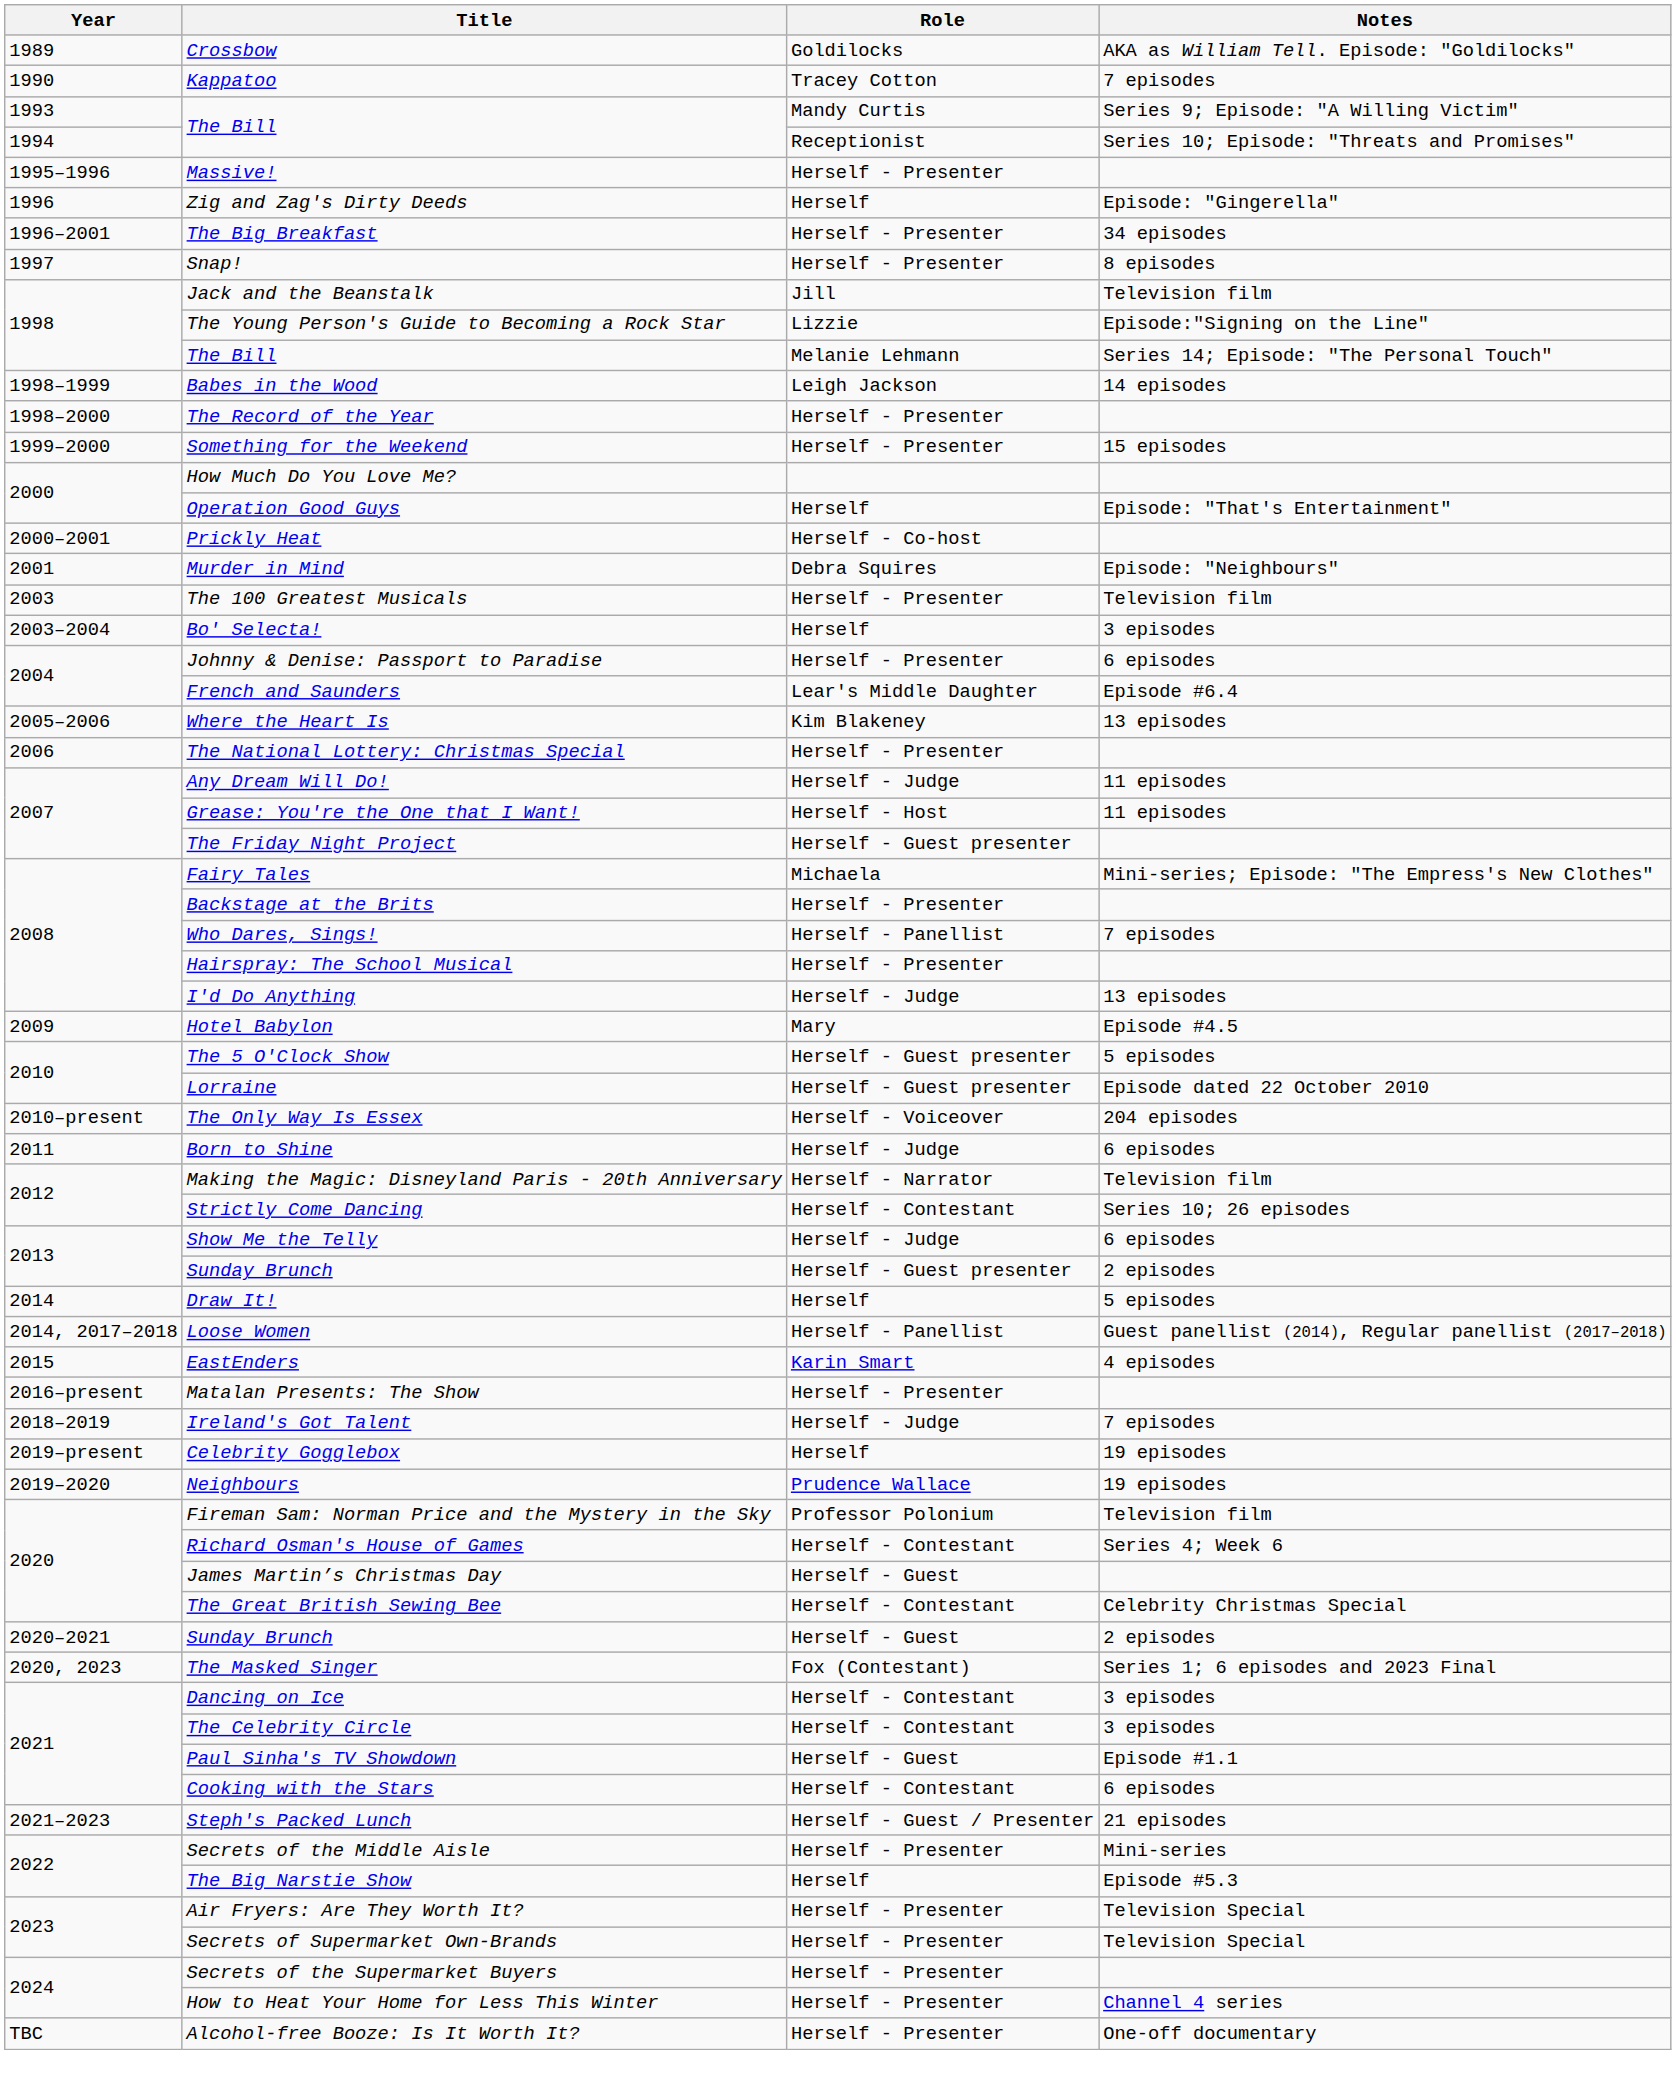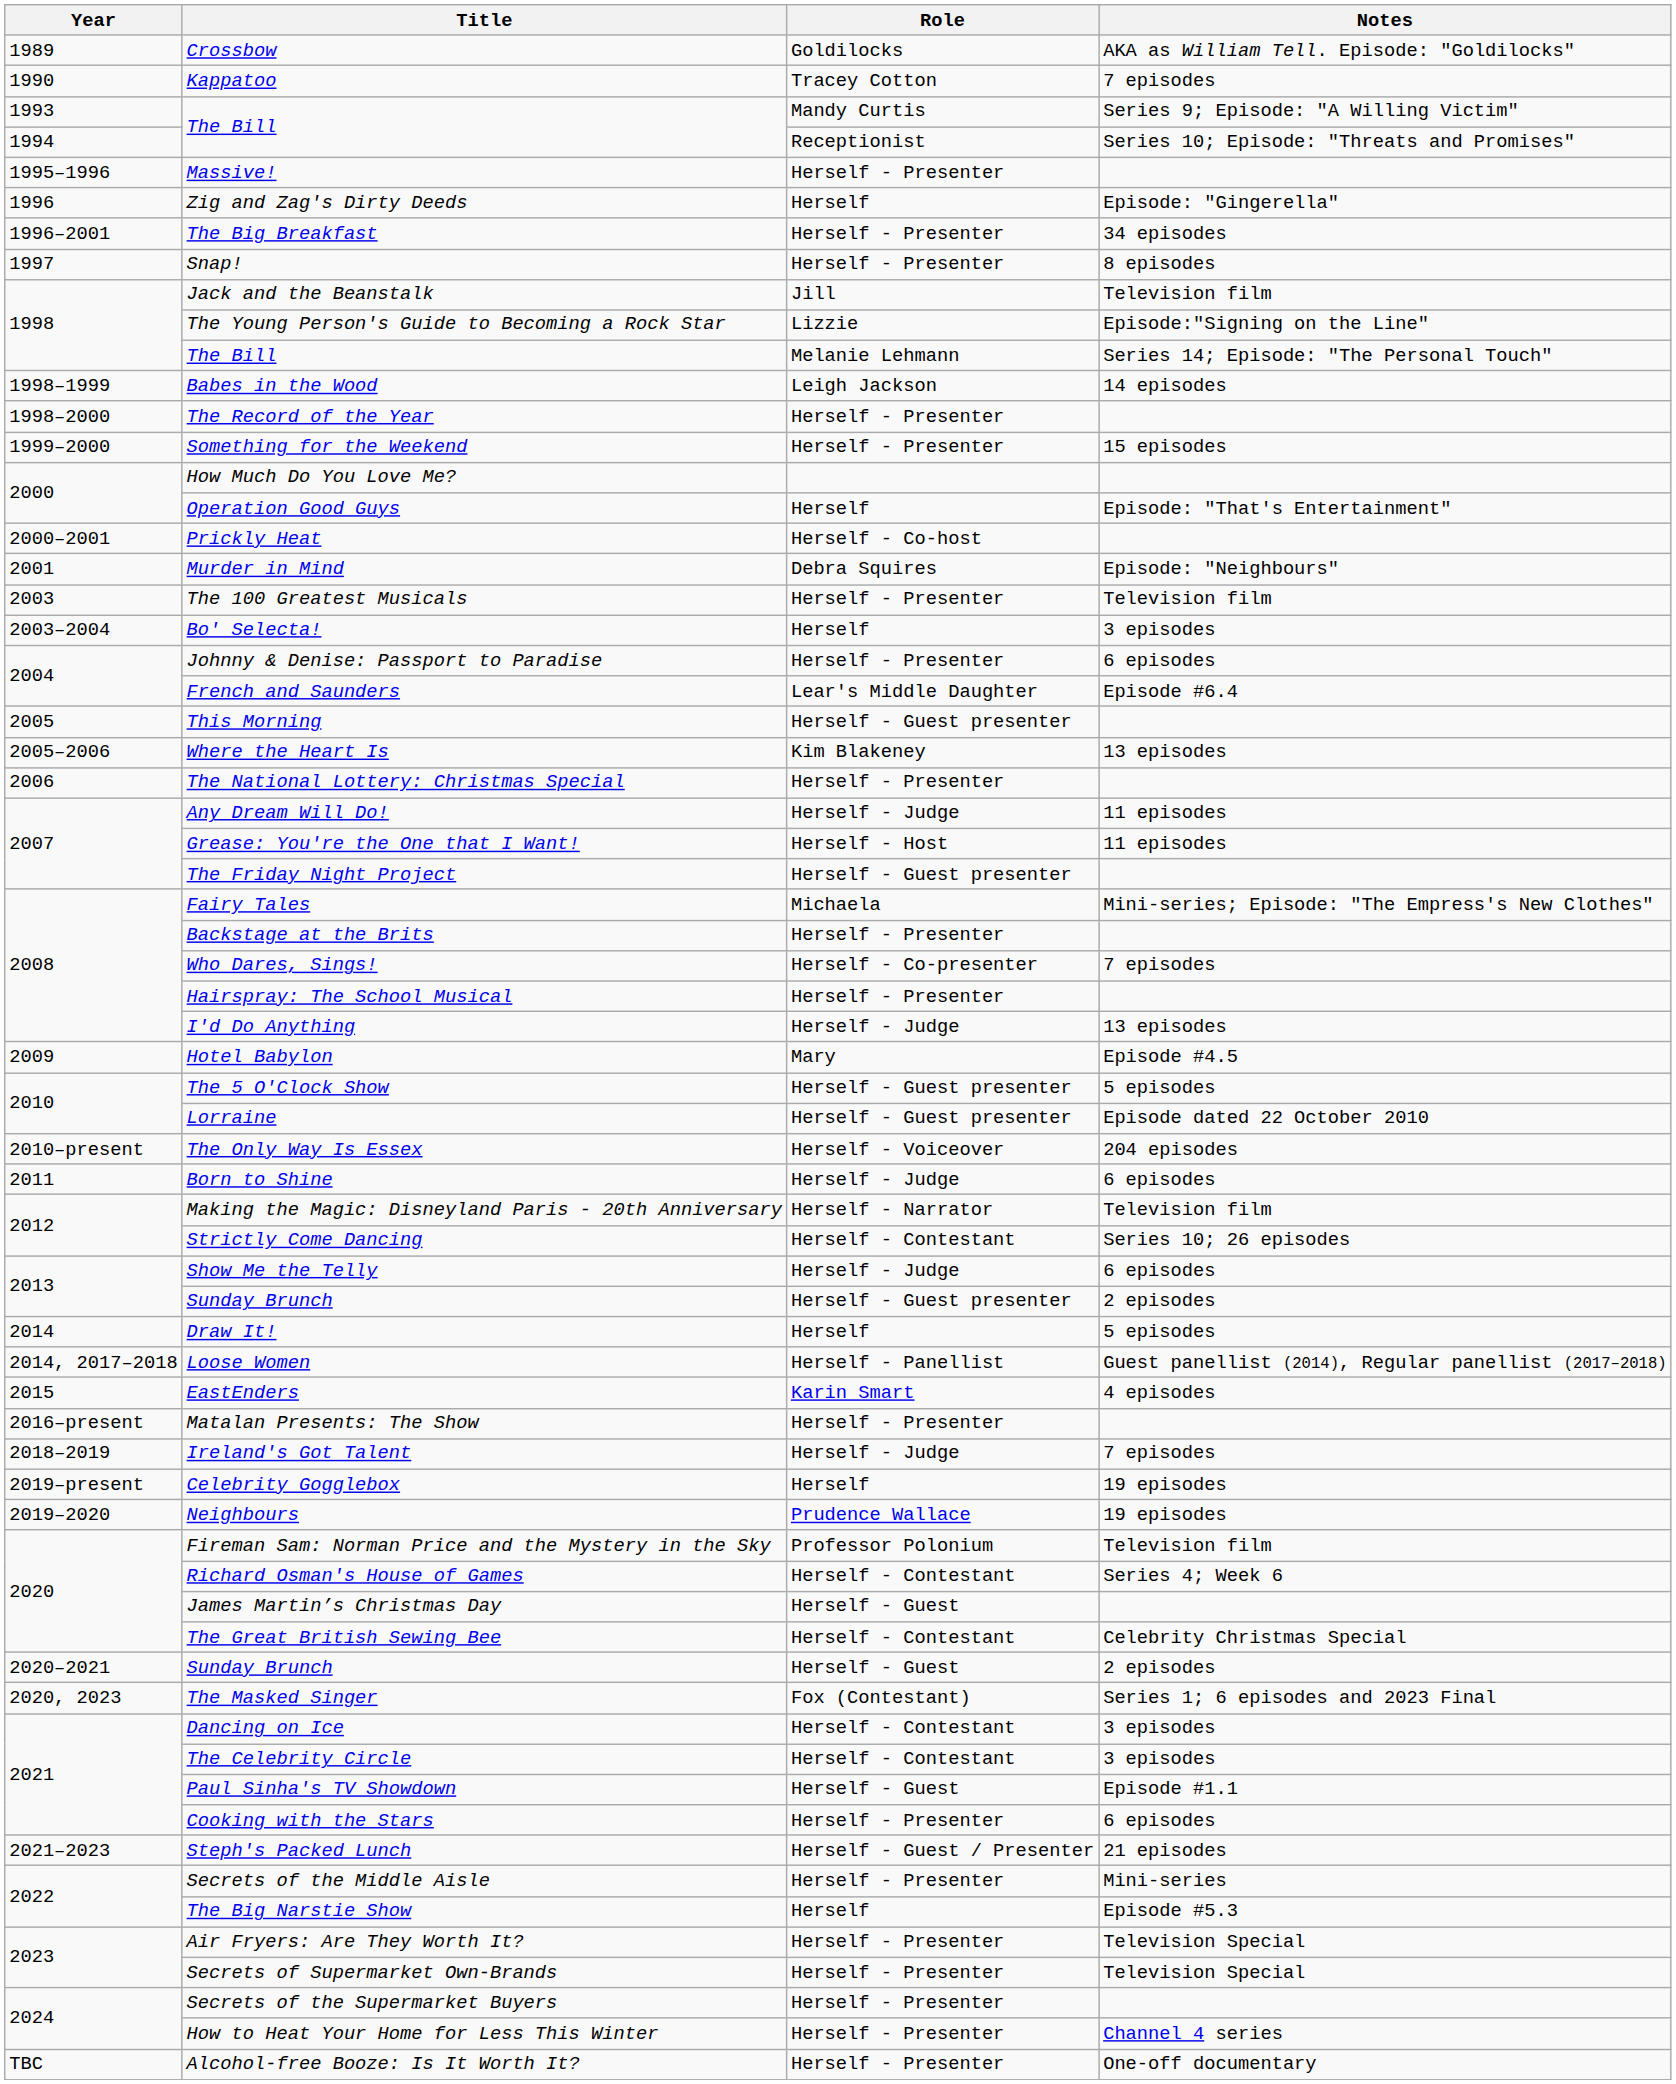+ row: 2005 | This Morning | Herself - Guest presenter
Who Dares, Sings! | Role: Herself - Panellist -> Herself - Co-presenter
Cooking with the Stars | Role: Herself - Contestant -> Herself - Presenter
